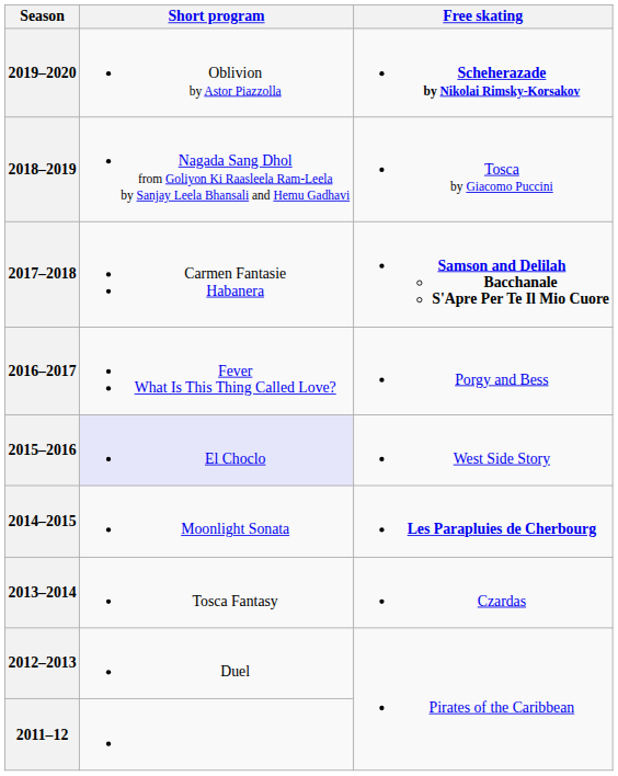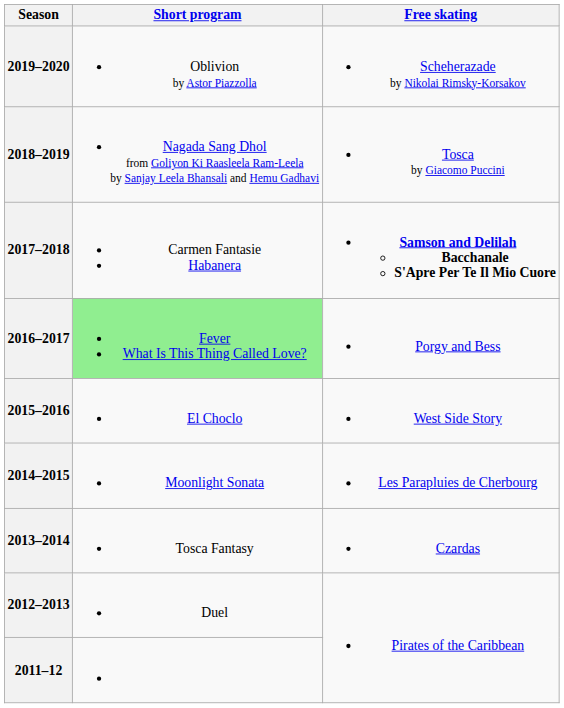2019–2020 | Free skating: bold -> normal
2016–2017 | Short program: no background -> lightgreen background
2015–2016 | Short program: lavender background -> no background
2014–2015 | Free skating: bold -> normal
